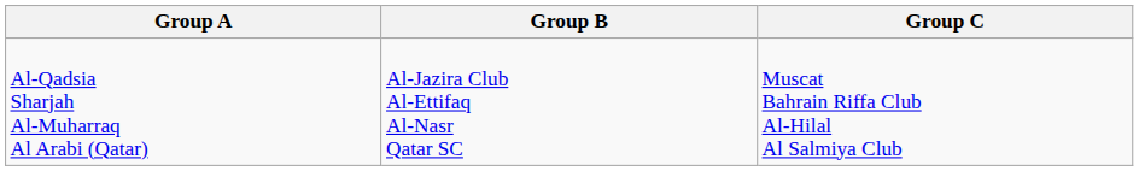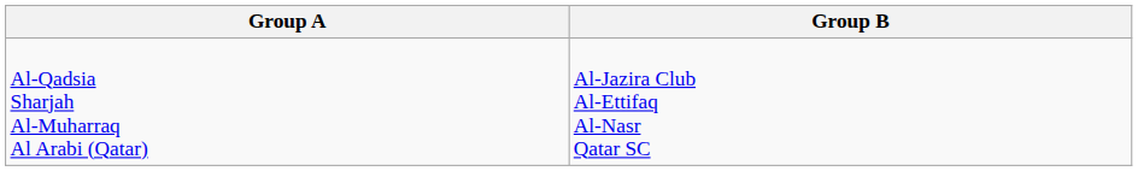- column: Group C | Muscat Bahrain Riffa Club Al-Hilal Al Salmiya Club
